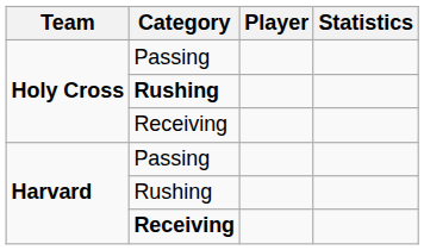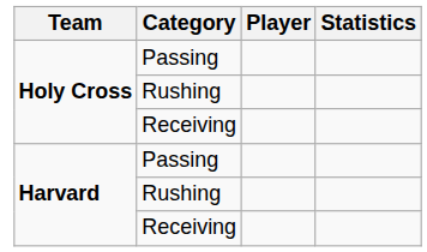Holy Cross / Rushing | Category: bold -> normal
Harvard / Receiving | Category: bold -> normal
